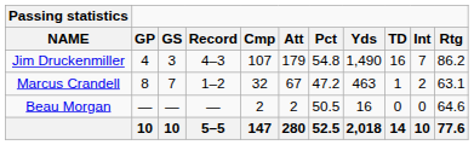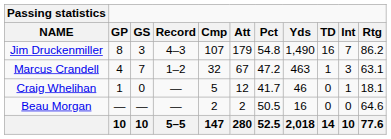Jim Druckenmiller | GP: 4 -> 8
Marcus Crandell | GP: 8 -> 4
Marcus Crandell | Int: 2 -> 3
+ row: Craig Whelihan | 1 | 0 | — | 5 | 12 | 41.7 | 46 | 0 | 1 | 18.1
